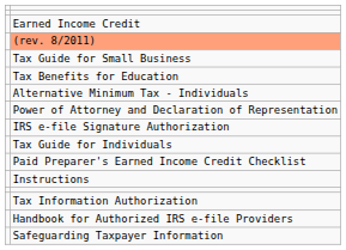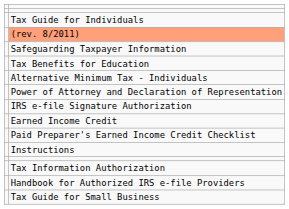row 3 | column 2: Earned Income Credit -> Tax Guide for Individuals
row 5 | column 2: Tax Guide for Small Business -> Safeguarding Taxpayer Information
row 10 | column 2: Tax Guide for Individuals -> Earned Income Credit
row 16 | column 2: Safeguarding Taxpayer Information -> Tax Guide for Small Business
